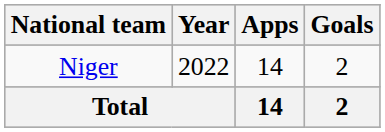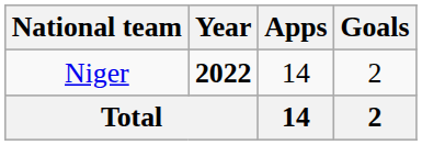Niger | Year: normal -> bold
